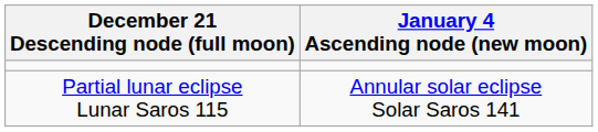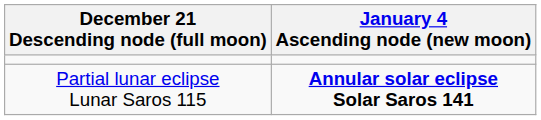Partial lunar eclipse Lunar Saros 115 | January 4 Ascending node (new moon): normal -> bold
